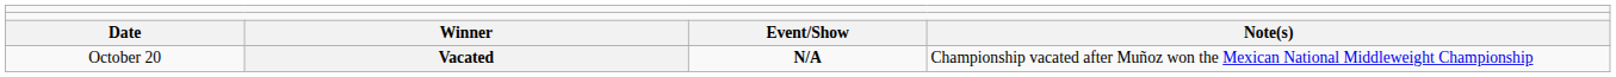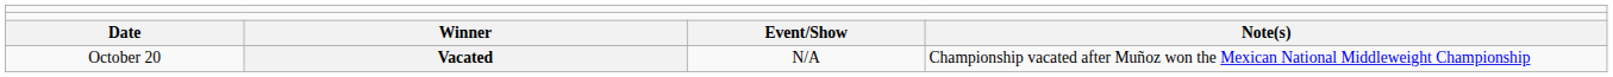October 20 | column 3: bold -> normal
